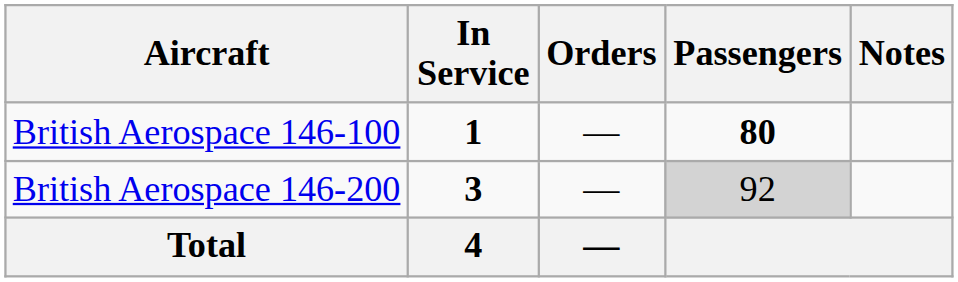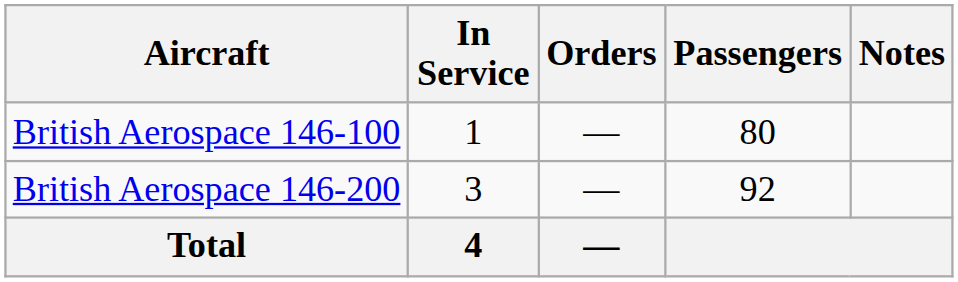British Aerospace 146-100 | In Service: bold -> normal
British Aerospace 146-100 | Passengers: bold -> normal
British Aerospace 146-200 | In Service: bold -> normal
British Aerospace 146-200 | Passengers: lightgrey background -> no background
